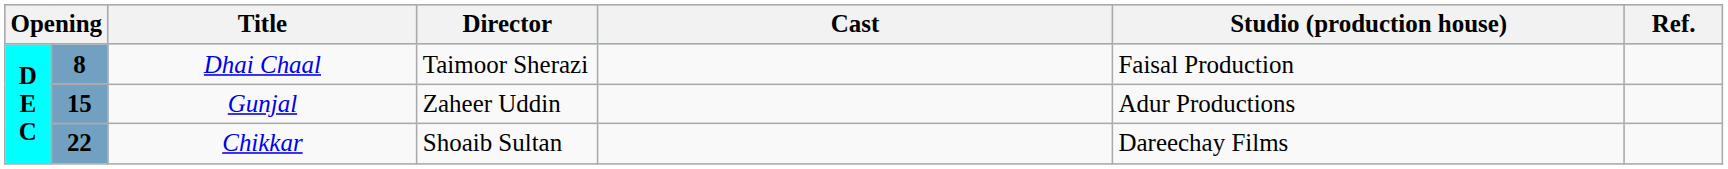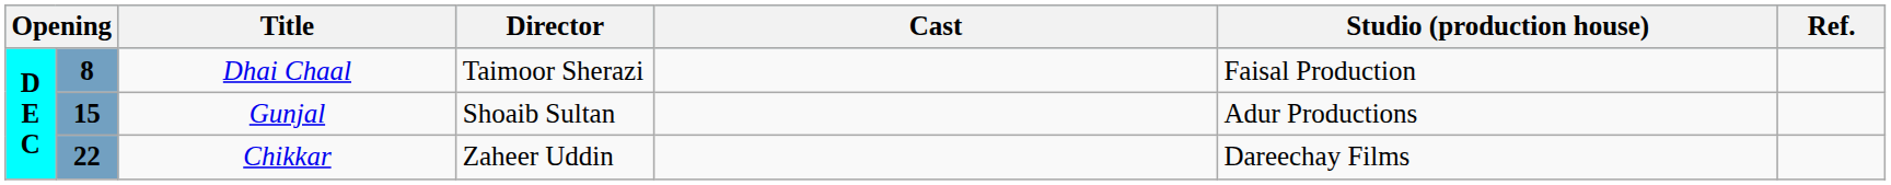Gunjal | Director: Zaheer Uddin -> Shoaib Sultan
Chikkar | Director: Shoaib Sultan -> Zaheer Uddin
